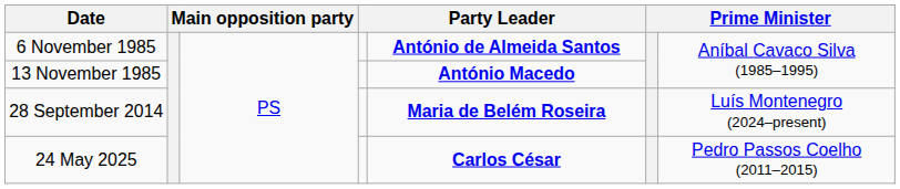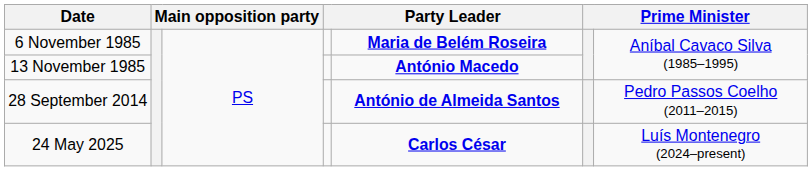6 November 1985 | column 5: António de Almeida Santos -> Maria de Belém Roseira
28 September 2014 | column 5: Maria de Belém Roseira -> António de Almeida Santos
28 September 2014 | column 7: Luís Montenegro (2024–present) -> Pedro Passos Coelho (2011–2015)
24 May 2025 | column 7: Pedro Passos Coelho (2011–2015) -> Luís Montenegro (2024–present)
